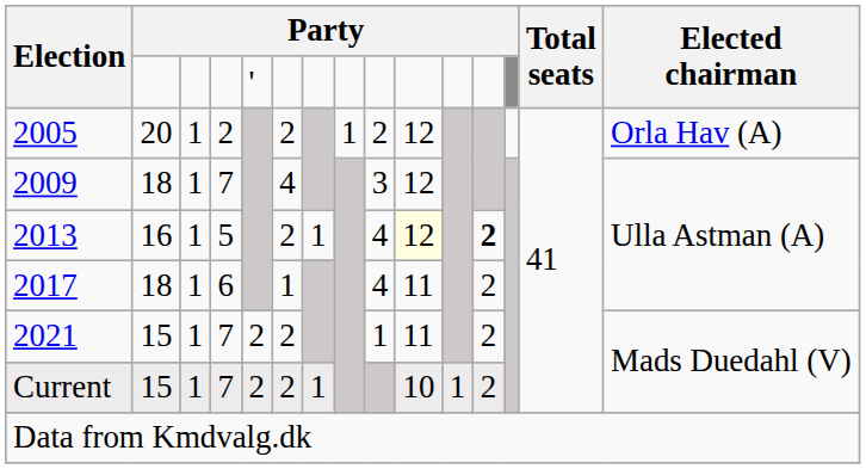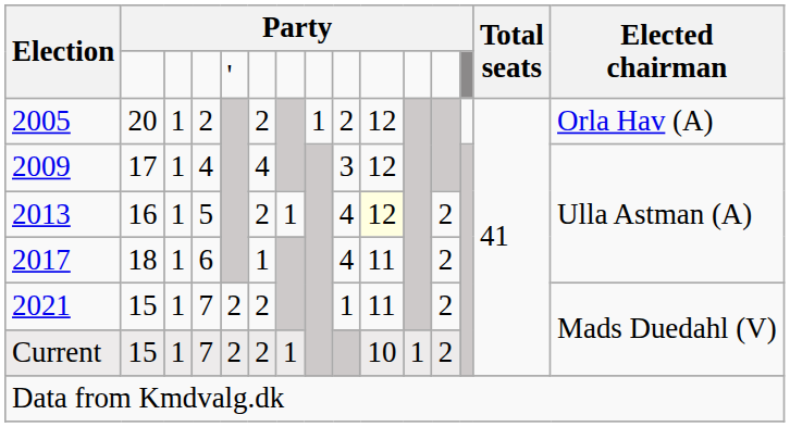2009 | column 2: 18 -> 17
2009 | column 4: 7 -> 4
2013 | column 12: bold -> normal
